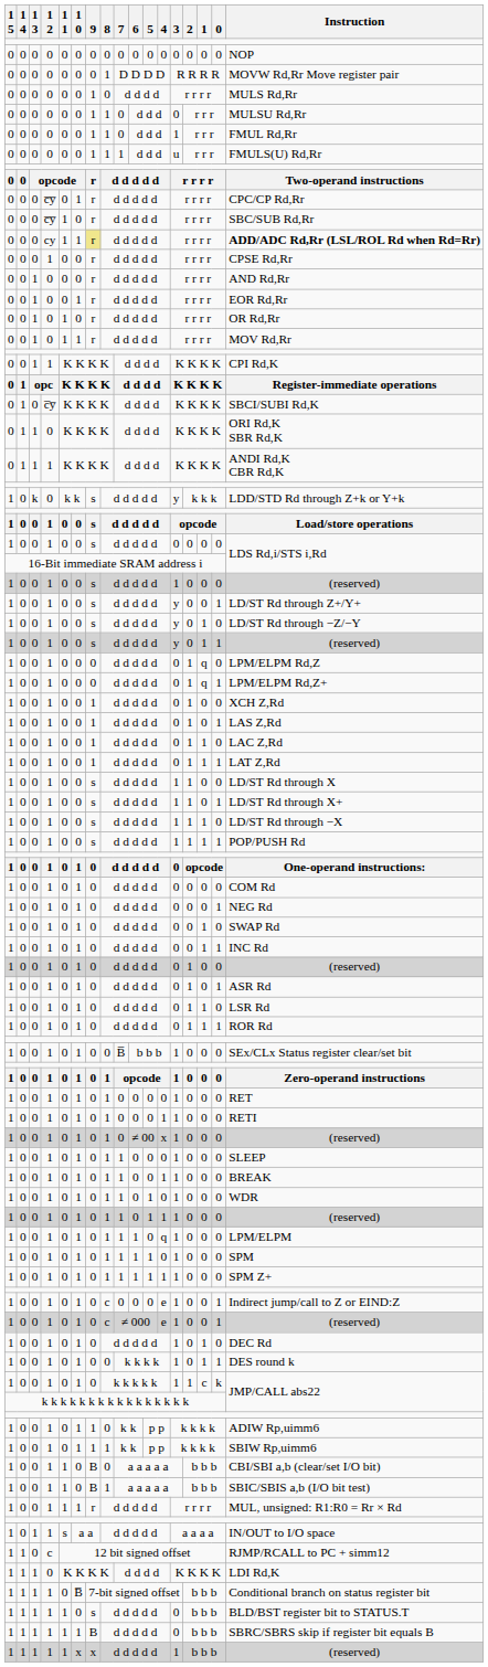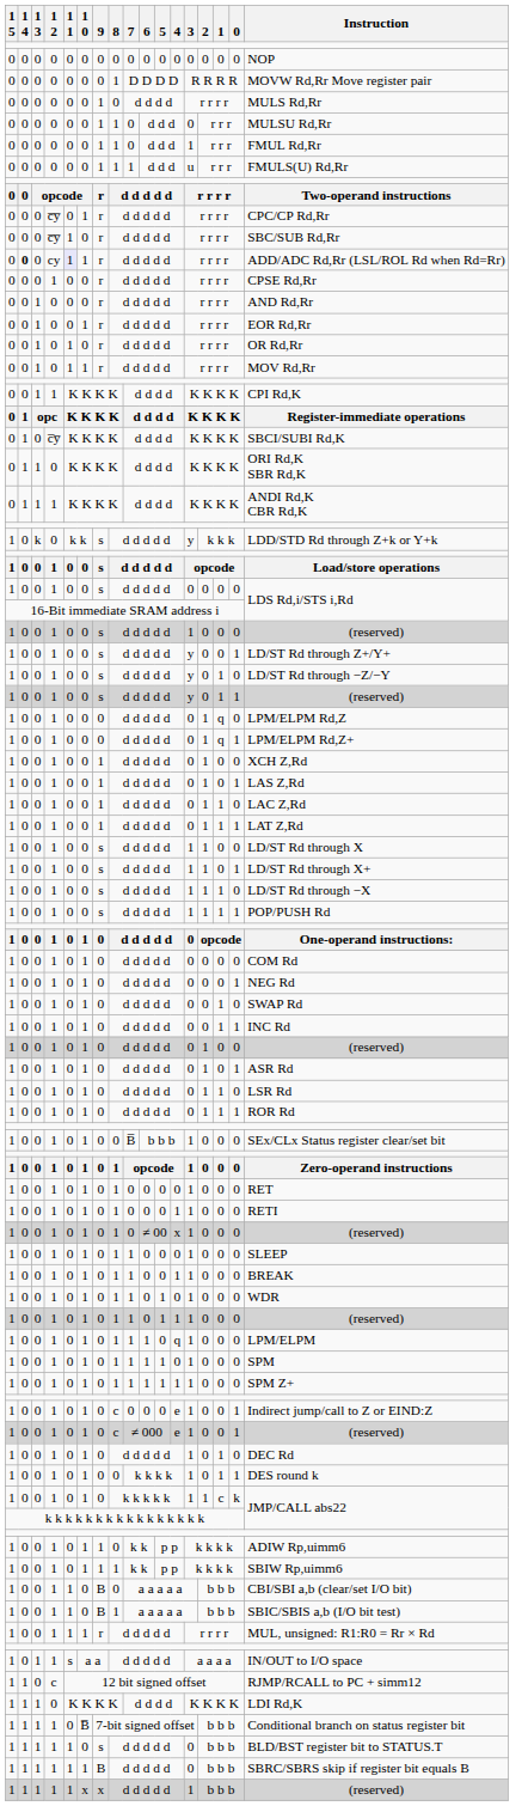cy | 1 4: normal -> bold
cy | 1 1: no background -> lavender background
cy | 9: khaki background -> no background
cy | Instruction: bold -> normal
